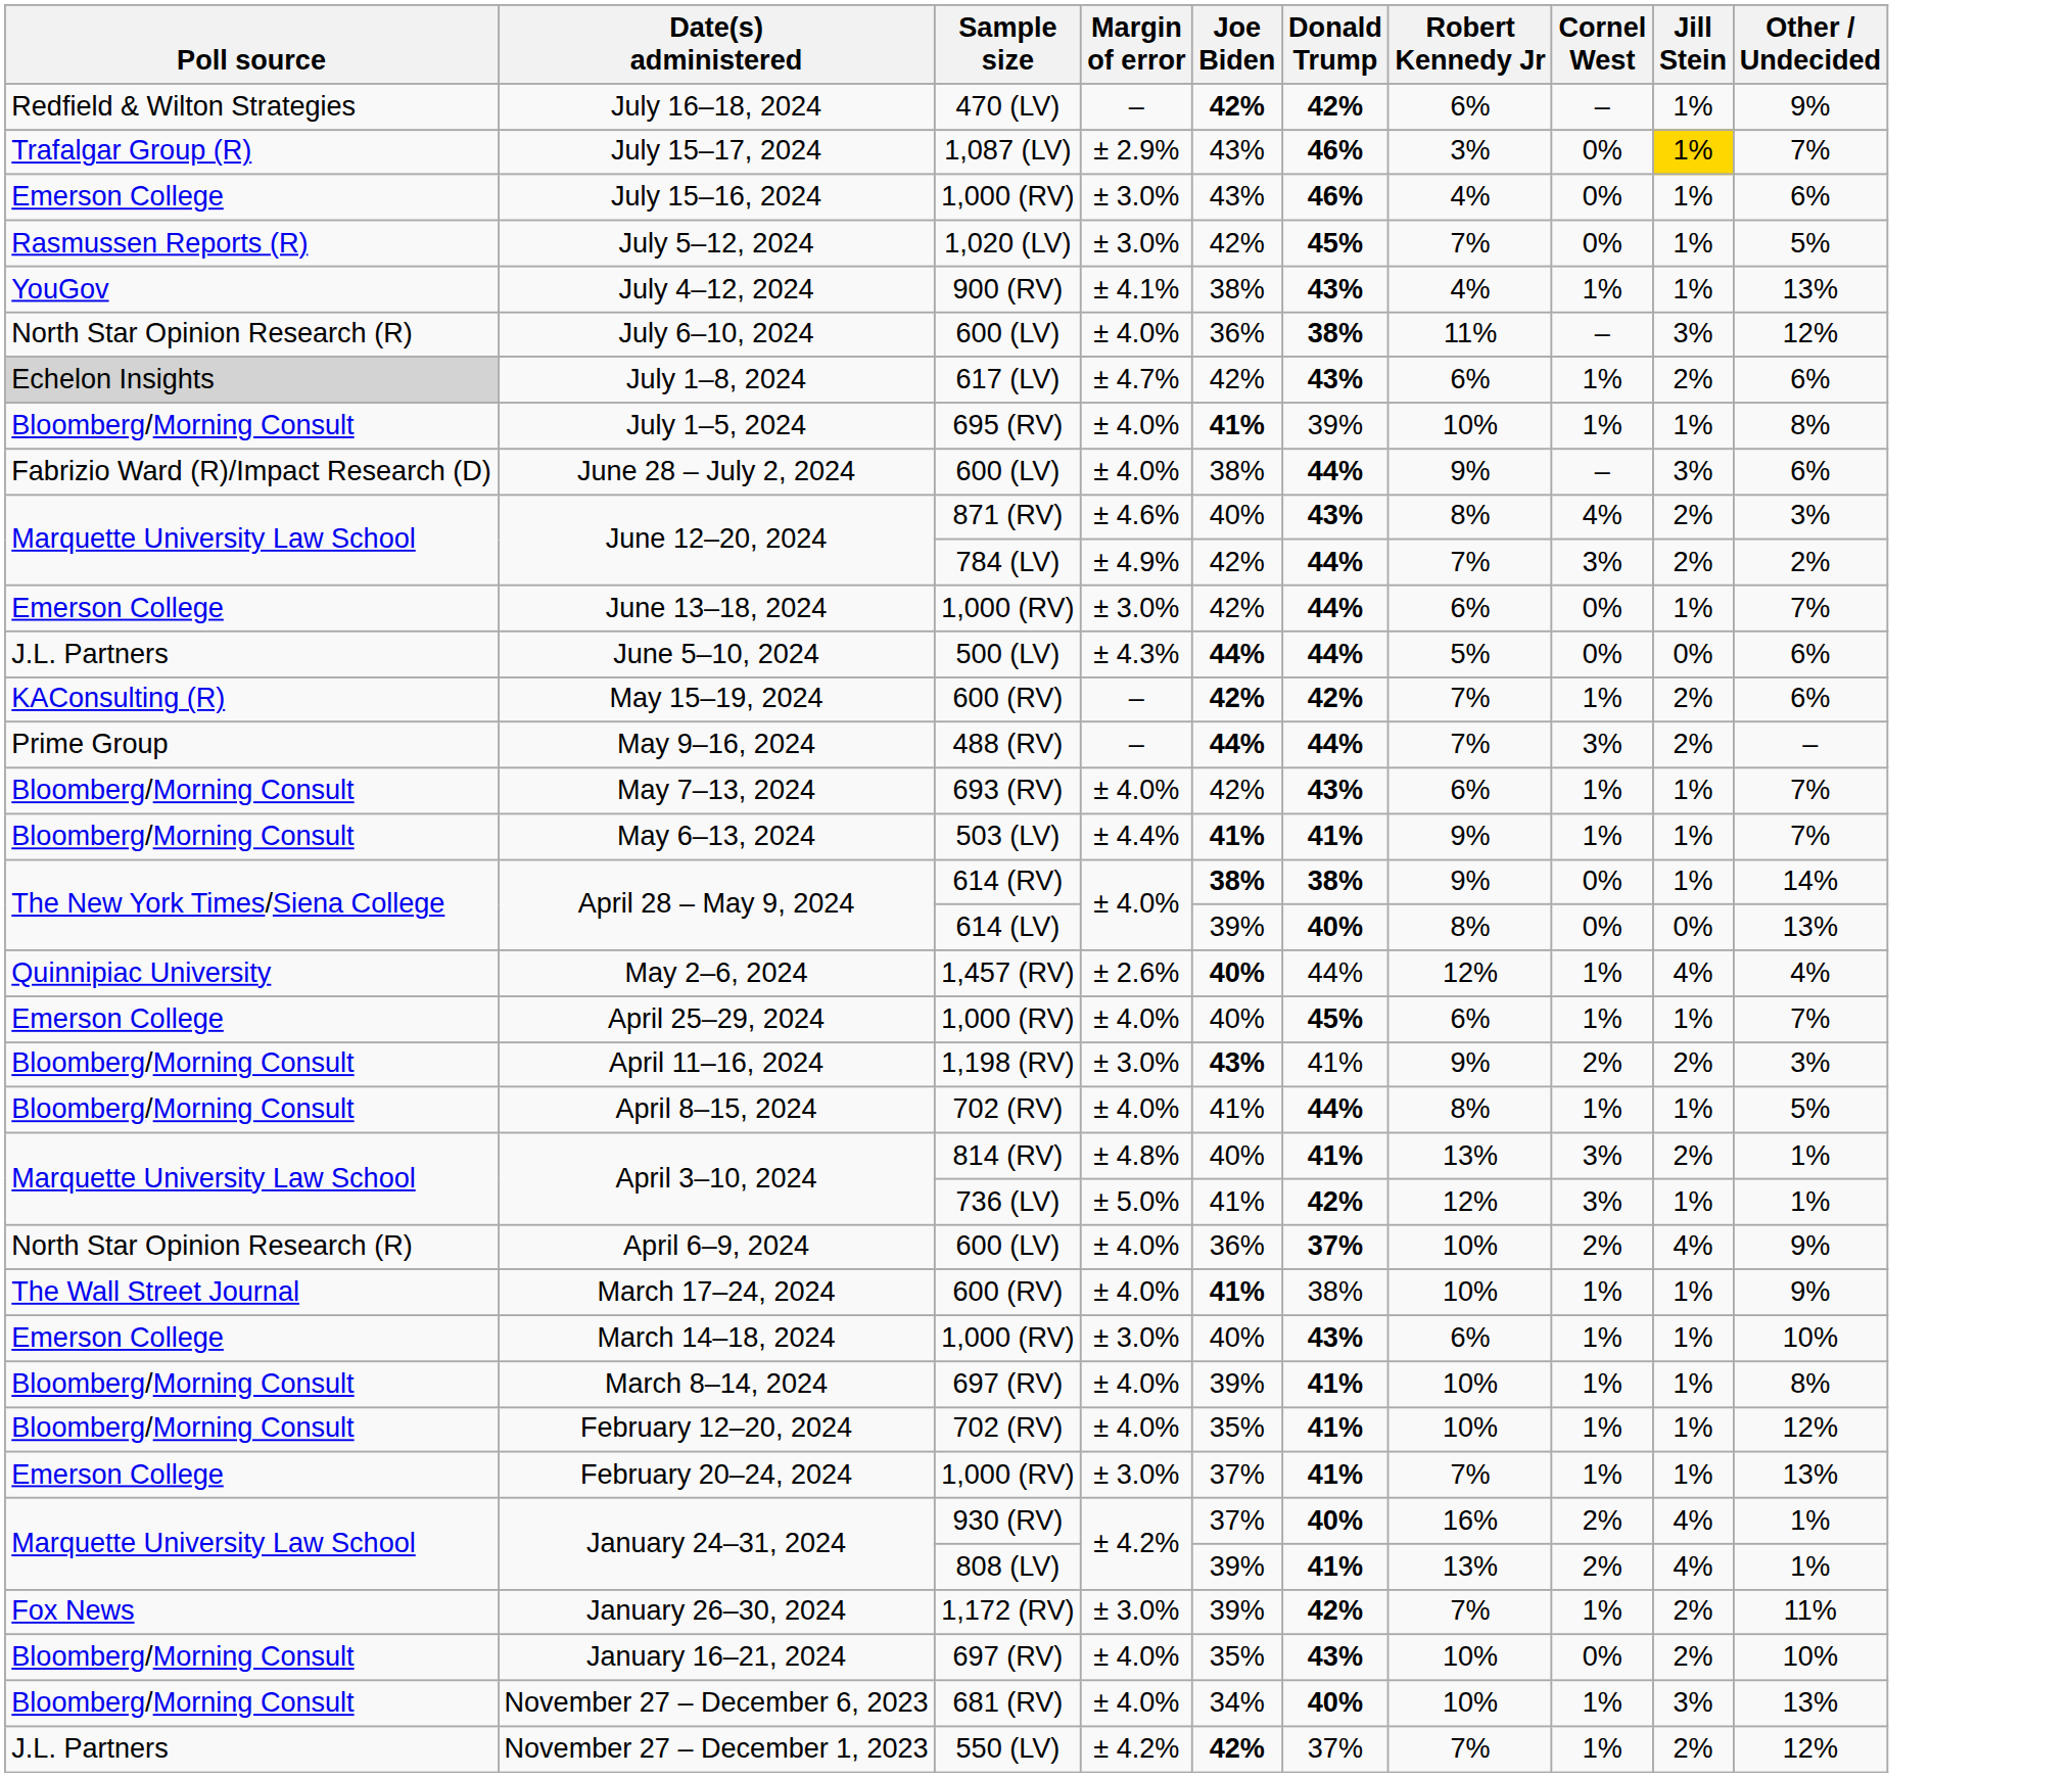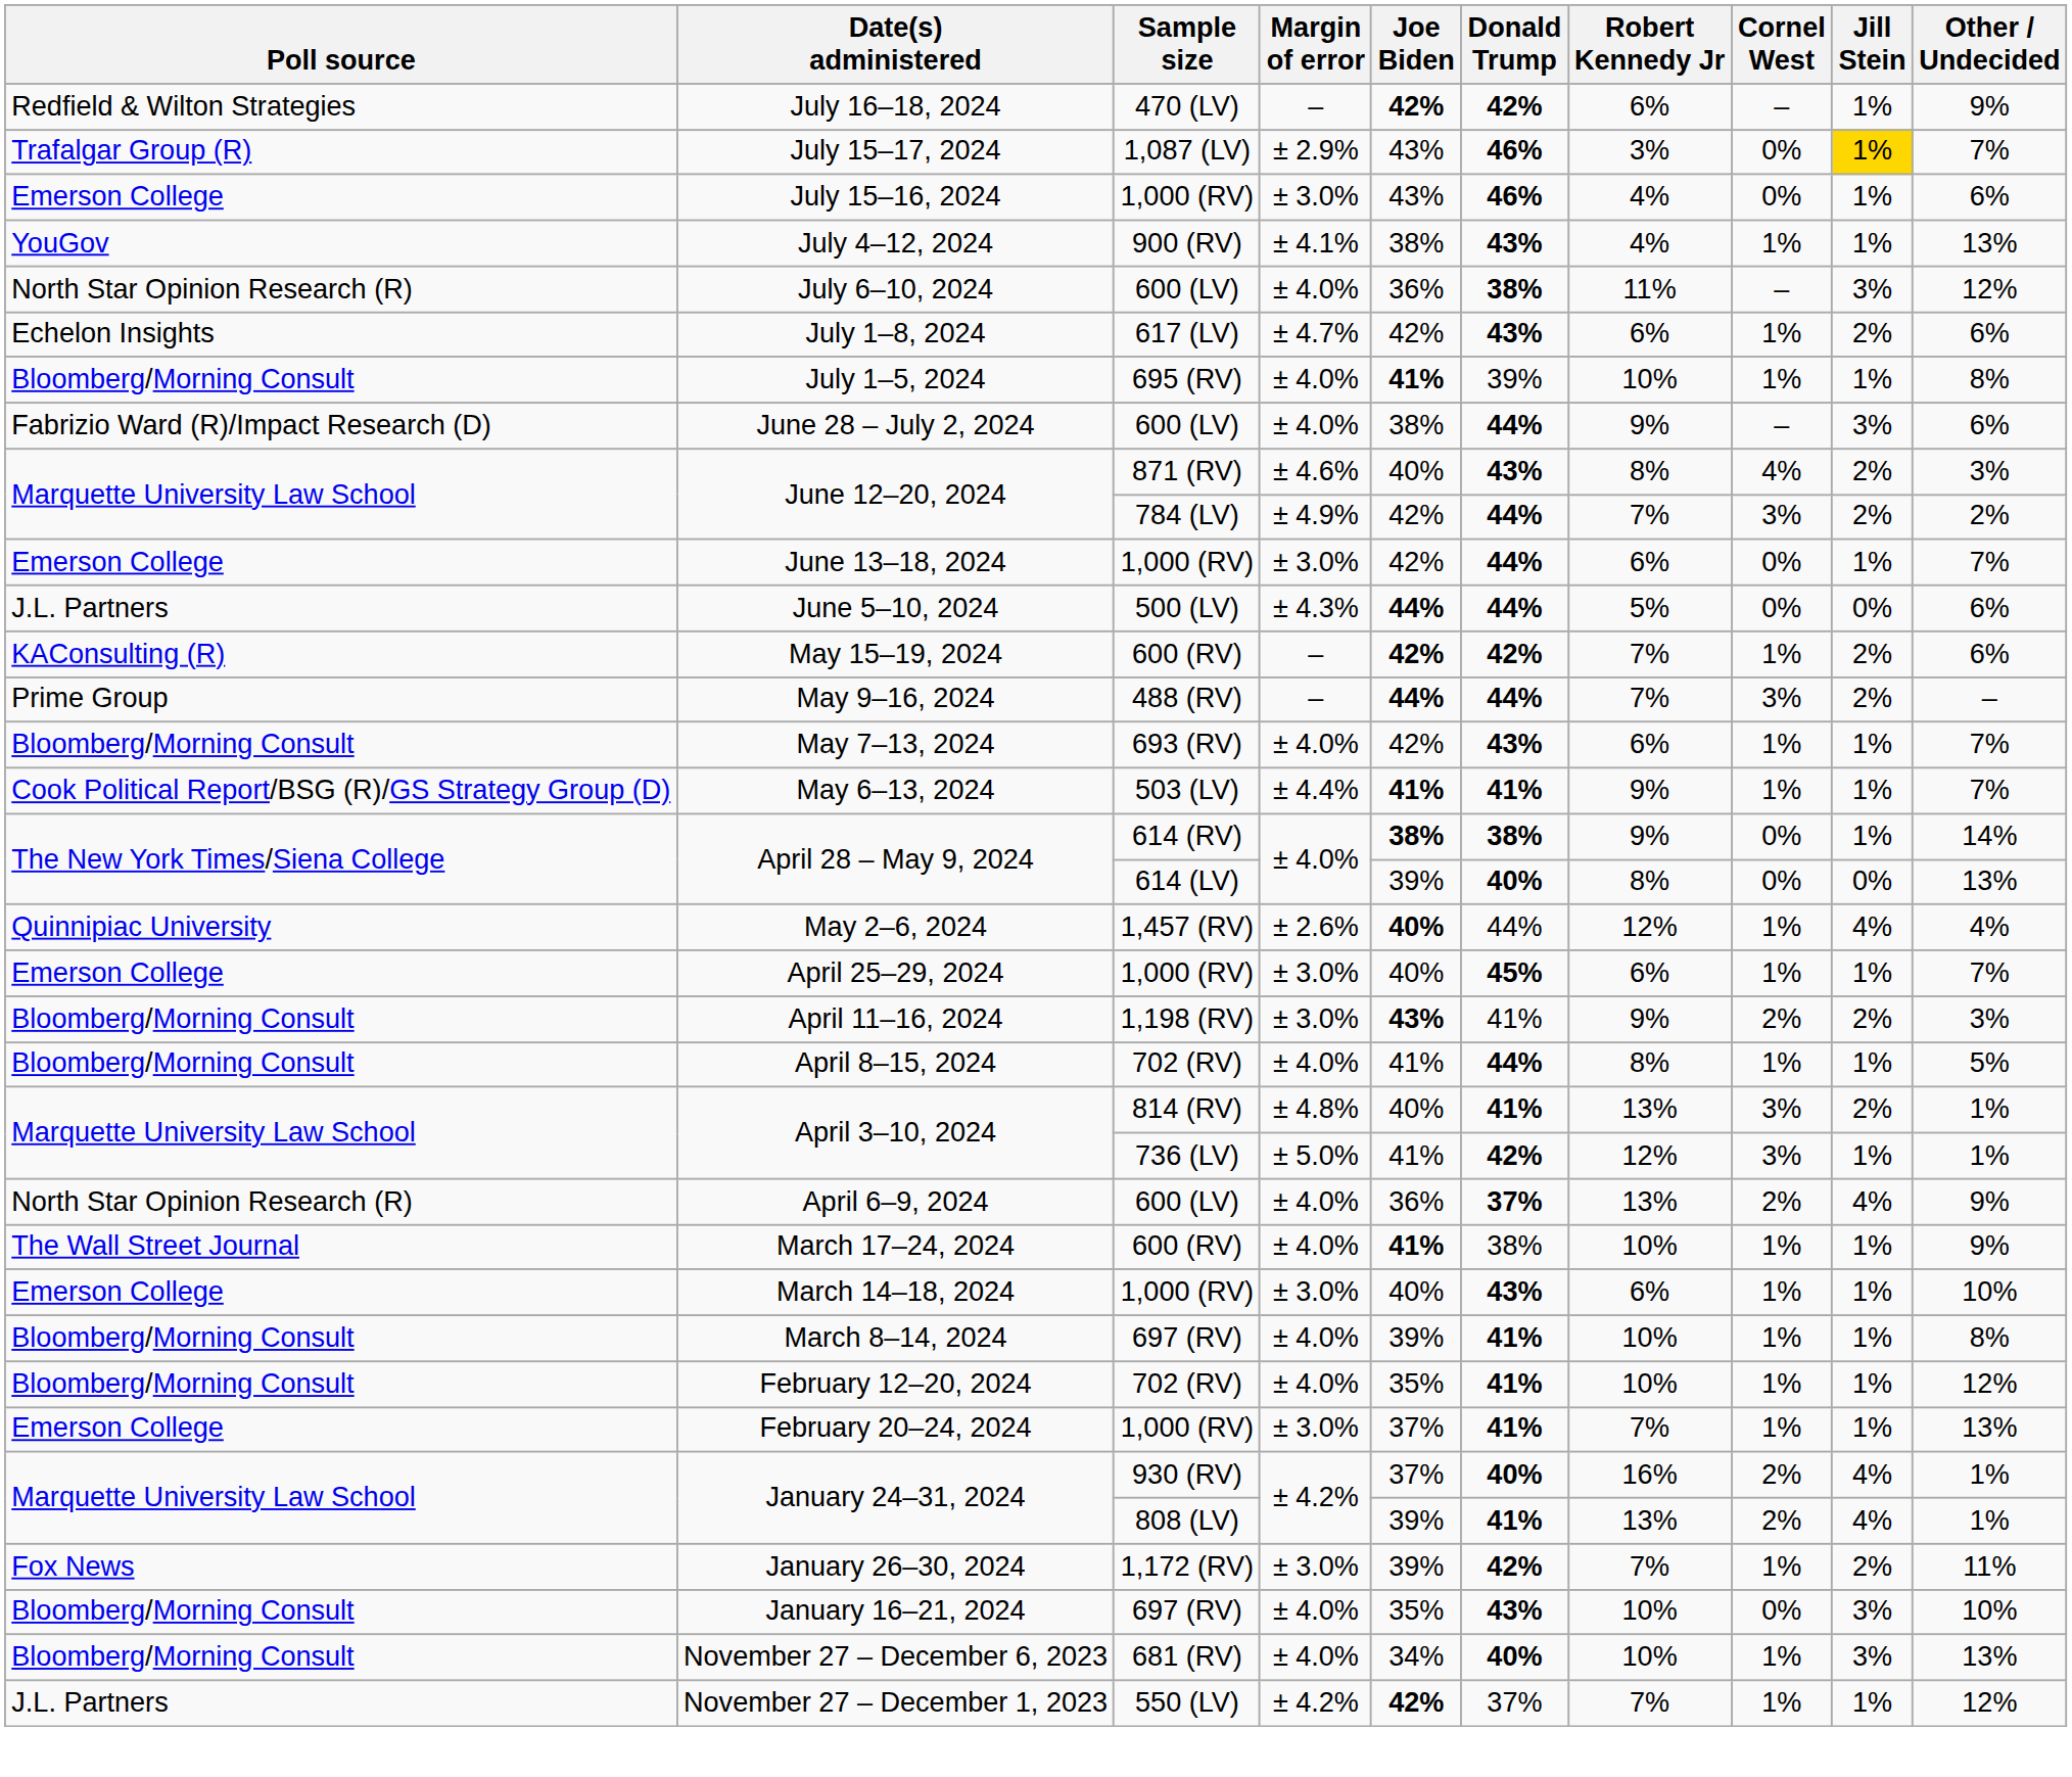- row: Rasmussen Reports (R) | July 5–12, 2024 | 1,020 (LV) | ± 3.0% | 42% | 45% | 7% | 0% | 1% | 5%
July 1–8, 2024 | Poll source: lightgrey background -> no background
May 6–13, 2024 | Poll source: Bloomberg/Morning Consult -> Cook Political Report/BSG (R)/GS Strategy Group (D)
April 25–29, 2024 | Margin of error: ± 4.0% -> ± 3.0%
April 6–9, 2024 | Robert Kennedy Jr: 10% -> 13%
January 16–21, 2024 | Jill Stein: 2% -> 3%
November 27 – December 1, 2023 | Jill Stein: 2% -> 1%
